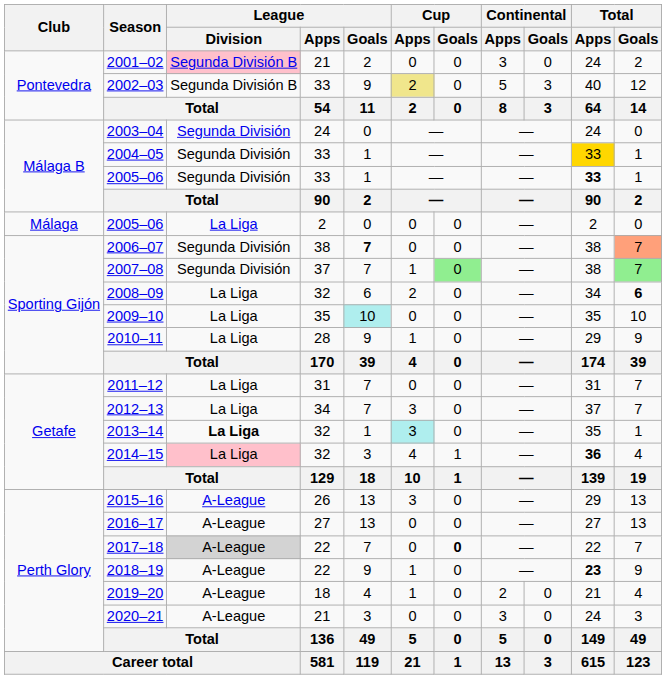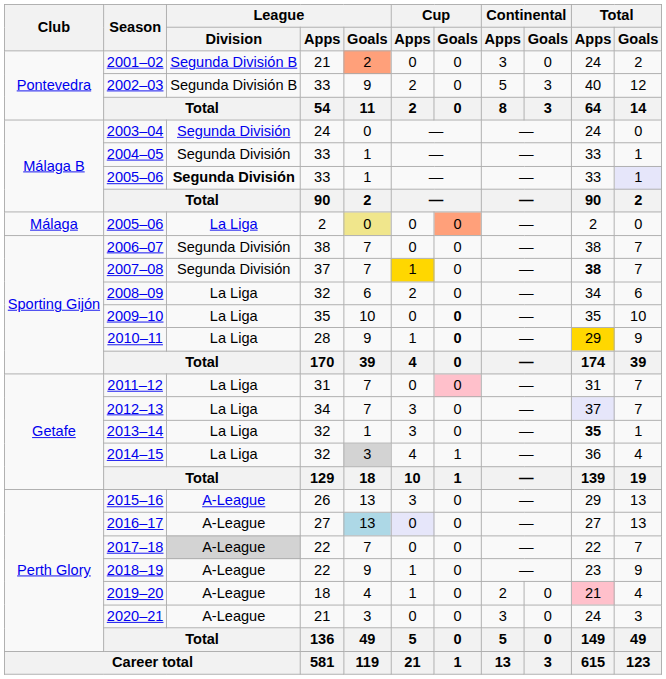2001–02 | League / Division: pink background -> no background
2001–02 | League / Goals: no background -> lightsalmon background
2002–03 | Cup / Apps: khaki background -> no background
2004–05 | Total / Apps: gold background -> no background
2005–06 / 33 | League / Division: normal -> bold
2005–06 / 33 | Total / Apps: bold -> normal
2005–06 / 33 | Total / Goals: no background -> lavender background
2005–06 / 2 | League / Goals: no background -> khaki background
2005–06 / 2 | Cup / Goals: no background -> lightsalmon background
2006–07 | League / Goals: bold -> normal
2006–07 | Total / Goals: lightsalmon background -> no background
2007–08 | Cup / Apps: no background -> gold background
2007–08 | Cup / Goals: lightgreen background -> no background
2007–08 | Total / Apps: normal -> bold
2007–08 | Total / Goals: lightgreen background -> no background
2008–09 | Total / Goals: bold -> normal
2009–10 | League / Goals: paleturquoise background -> no background
2009–10 | Cup / Goals: normal -> bold
2010–11 | Cup / Goals: normal -> bold
2010–11 | Total / Apps: no background -> gold background
2011–12 | Cup / Goals: no background -> pink background
2012–13 | Total / Apps: no background -> lavender background
2013–14 | League / Division: bold -> normal
2013–14 | Cup / Apps: paleturquoise background -> no background
2013–14 | Total / Apps: normal -> bold
2014–15 | League / Division: pink background -> no background
2014–15 | League / Goals: no background -> lightgrey background
2014–15 | Total / Apps: bold -> normal
2016–17 | League / Goals: no background -> lightblue background
2016–17 | Cup / Apps: no background -> lavender background
2017–18 | Cup / Goals: bold -> normal
2018–19 | Total / Apps: bold -> normal
2019–20 | Total / Apps: no background -> pink background
